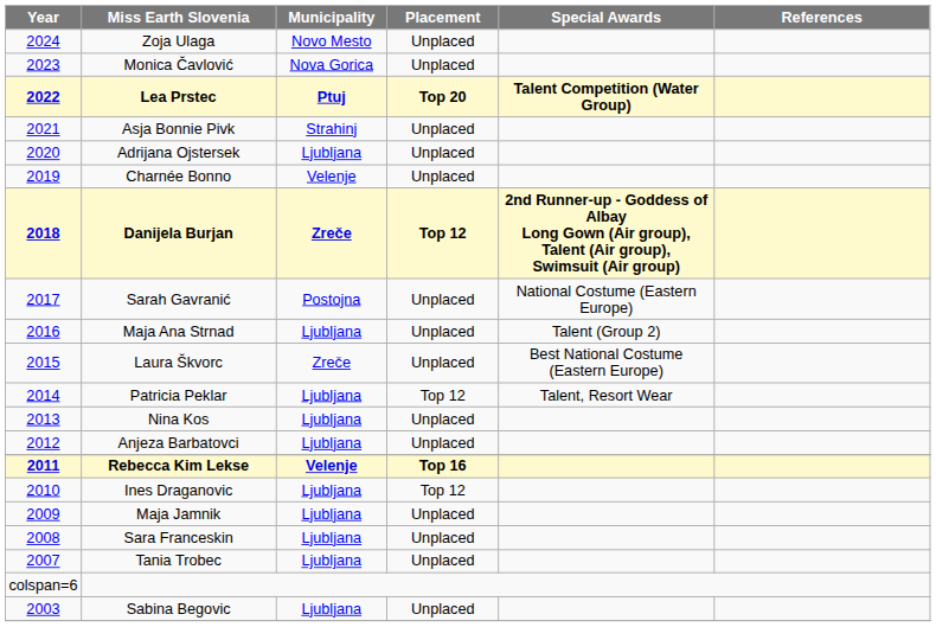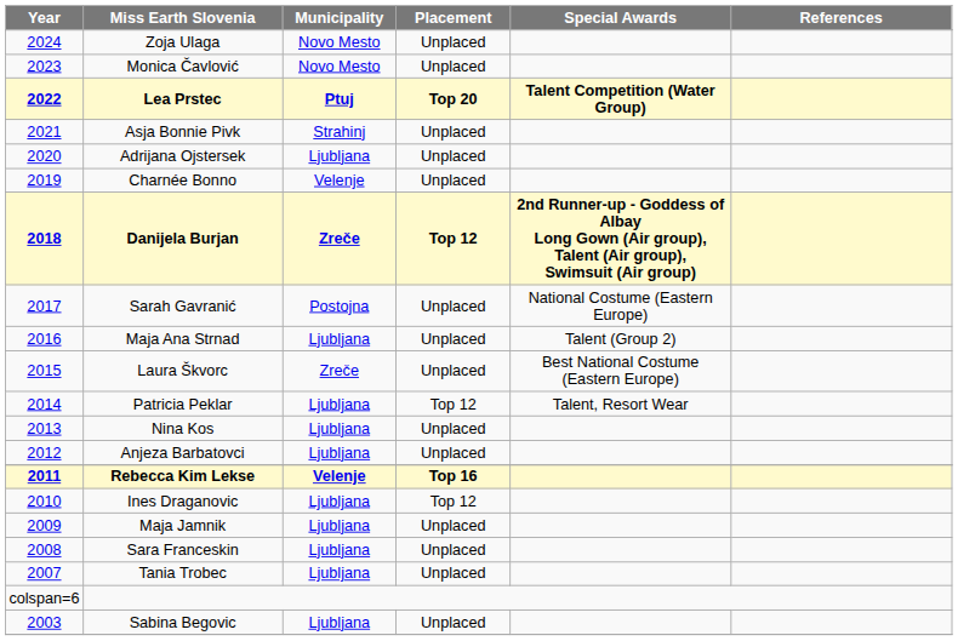Monica Čavlović | Municipality: Nova Gorica -> Novo Mesto
